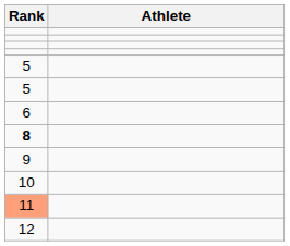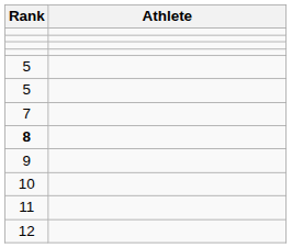row 8 | Rank: 6 -> 7
row 12 | Rank: lightsalmon background -> no background
